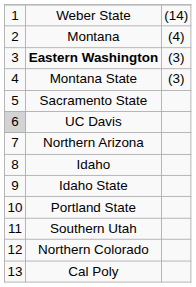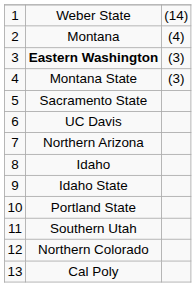UC Davis | column 1: lightgrey background -> no background
